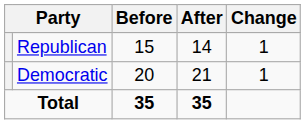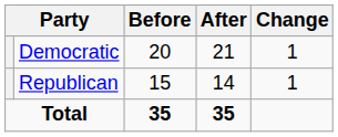rows swapped: Democratic <-> Republican
